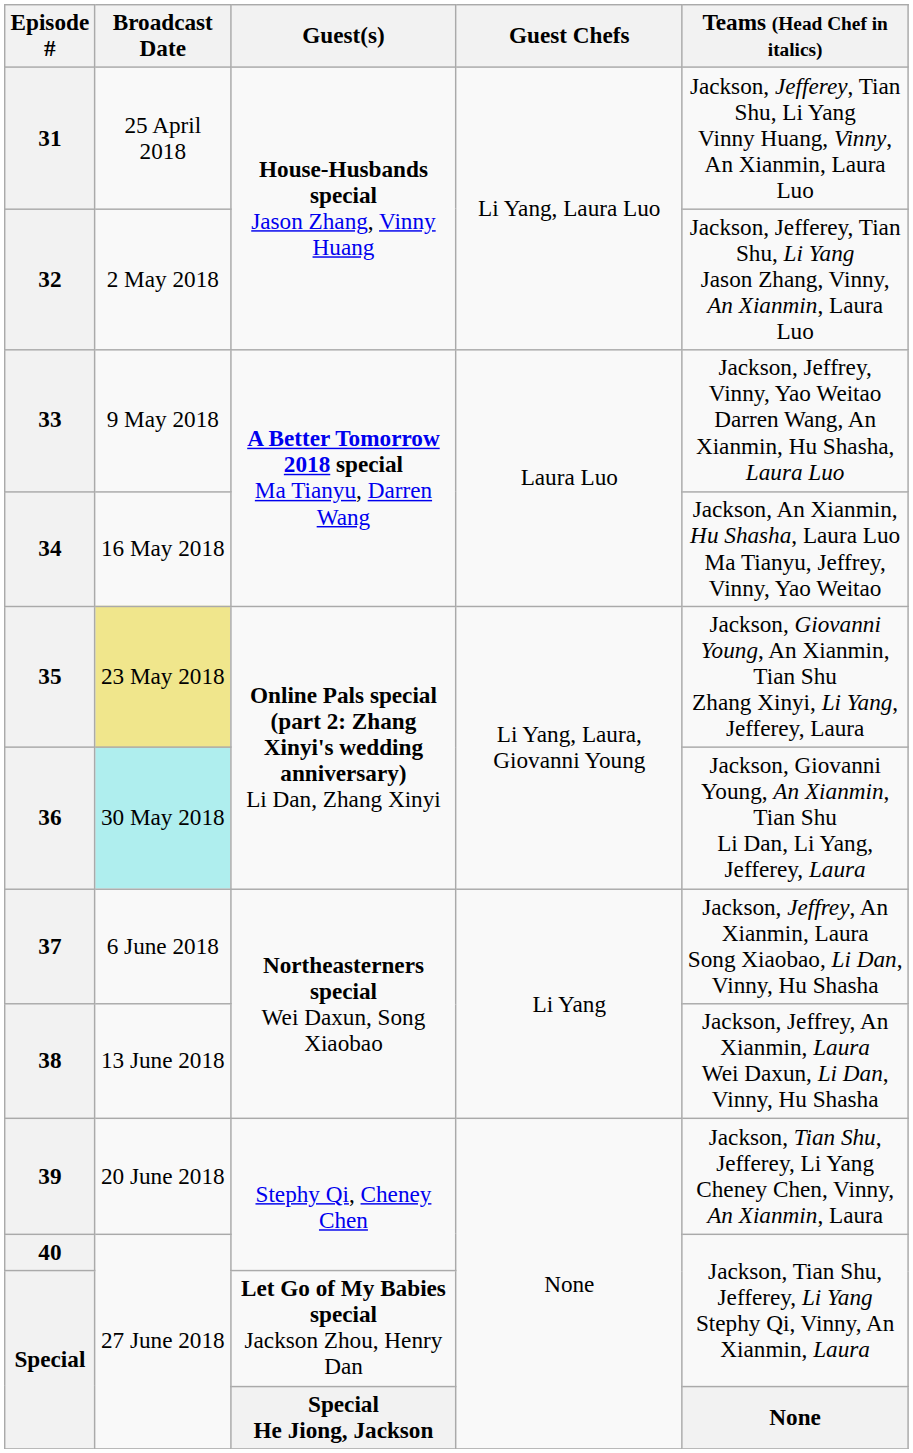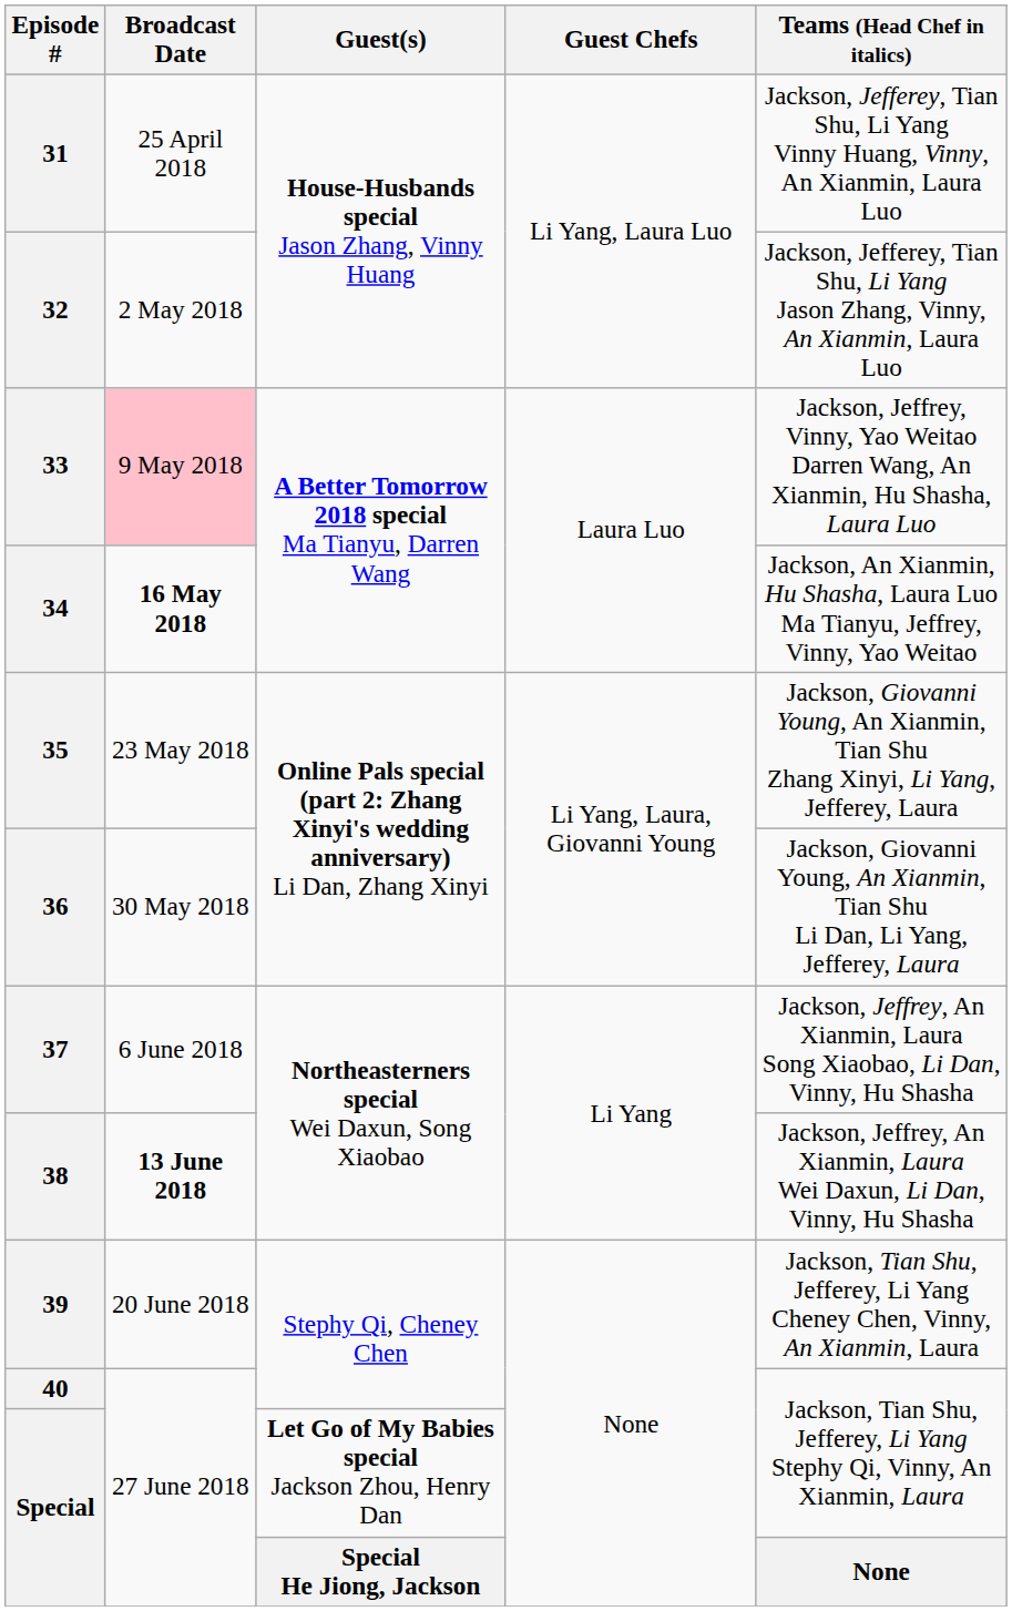33 | Broadcast Date: no background -> pink background
34 | Broadcast Date: normal -> bold
35 | Broadcast Date: khaki background -> no background
36 | Broadcast Date: paleturquoise background -> no background
38 | Broadcast Date: normal -> bold
